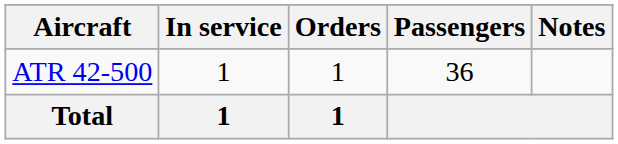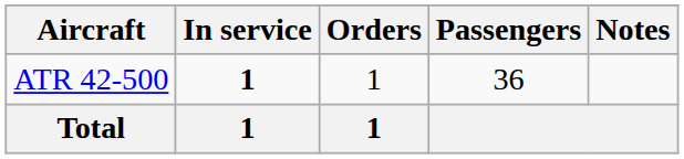ATR 42-500 | In service: normal -> bold
